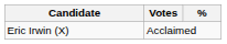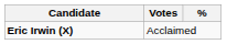Eric Irwin (X) | Candidate: normal -> bold
